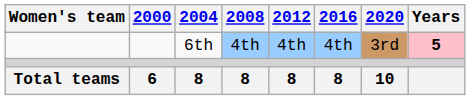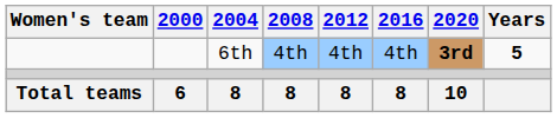6th | 2020: normal -> bold
6th | Years: pink background -> no background
